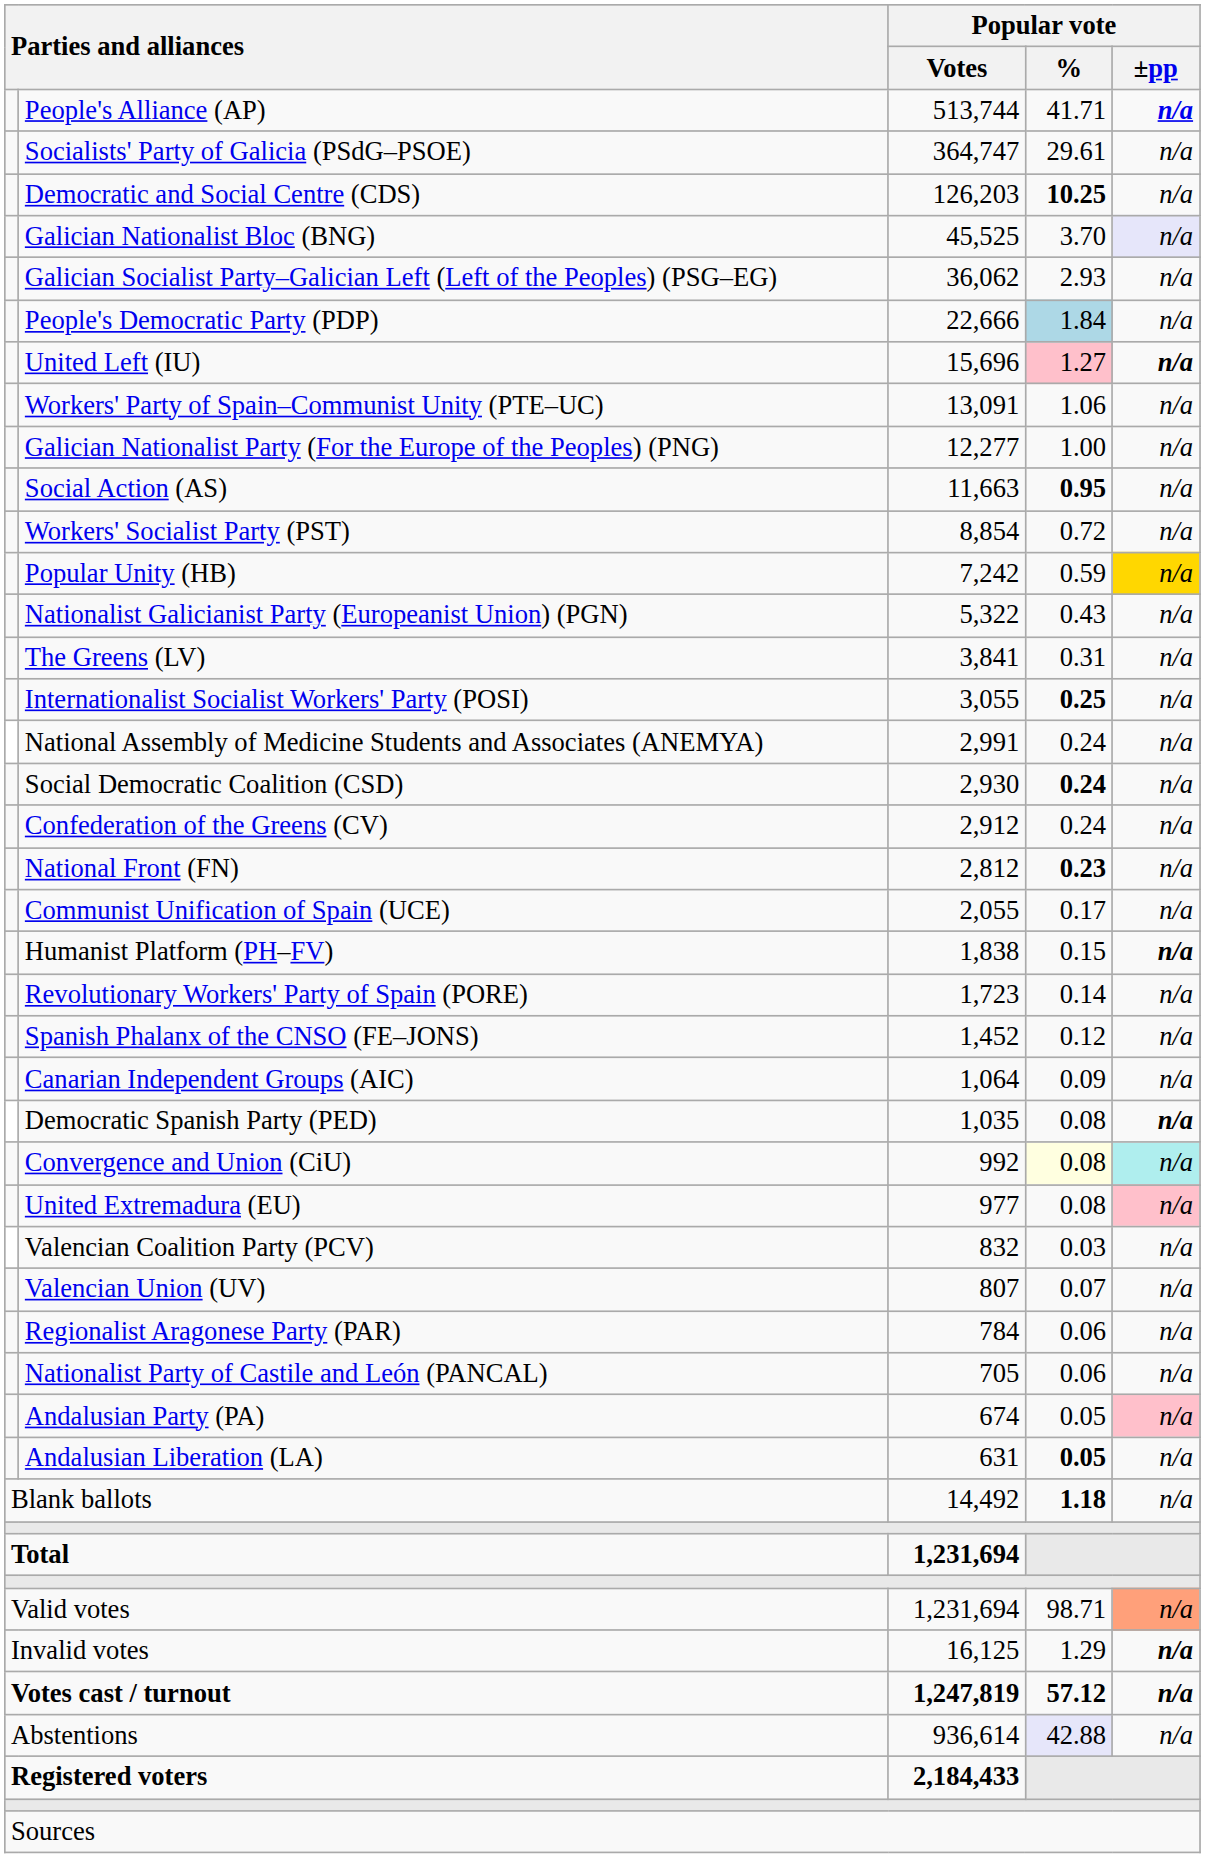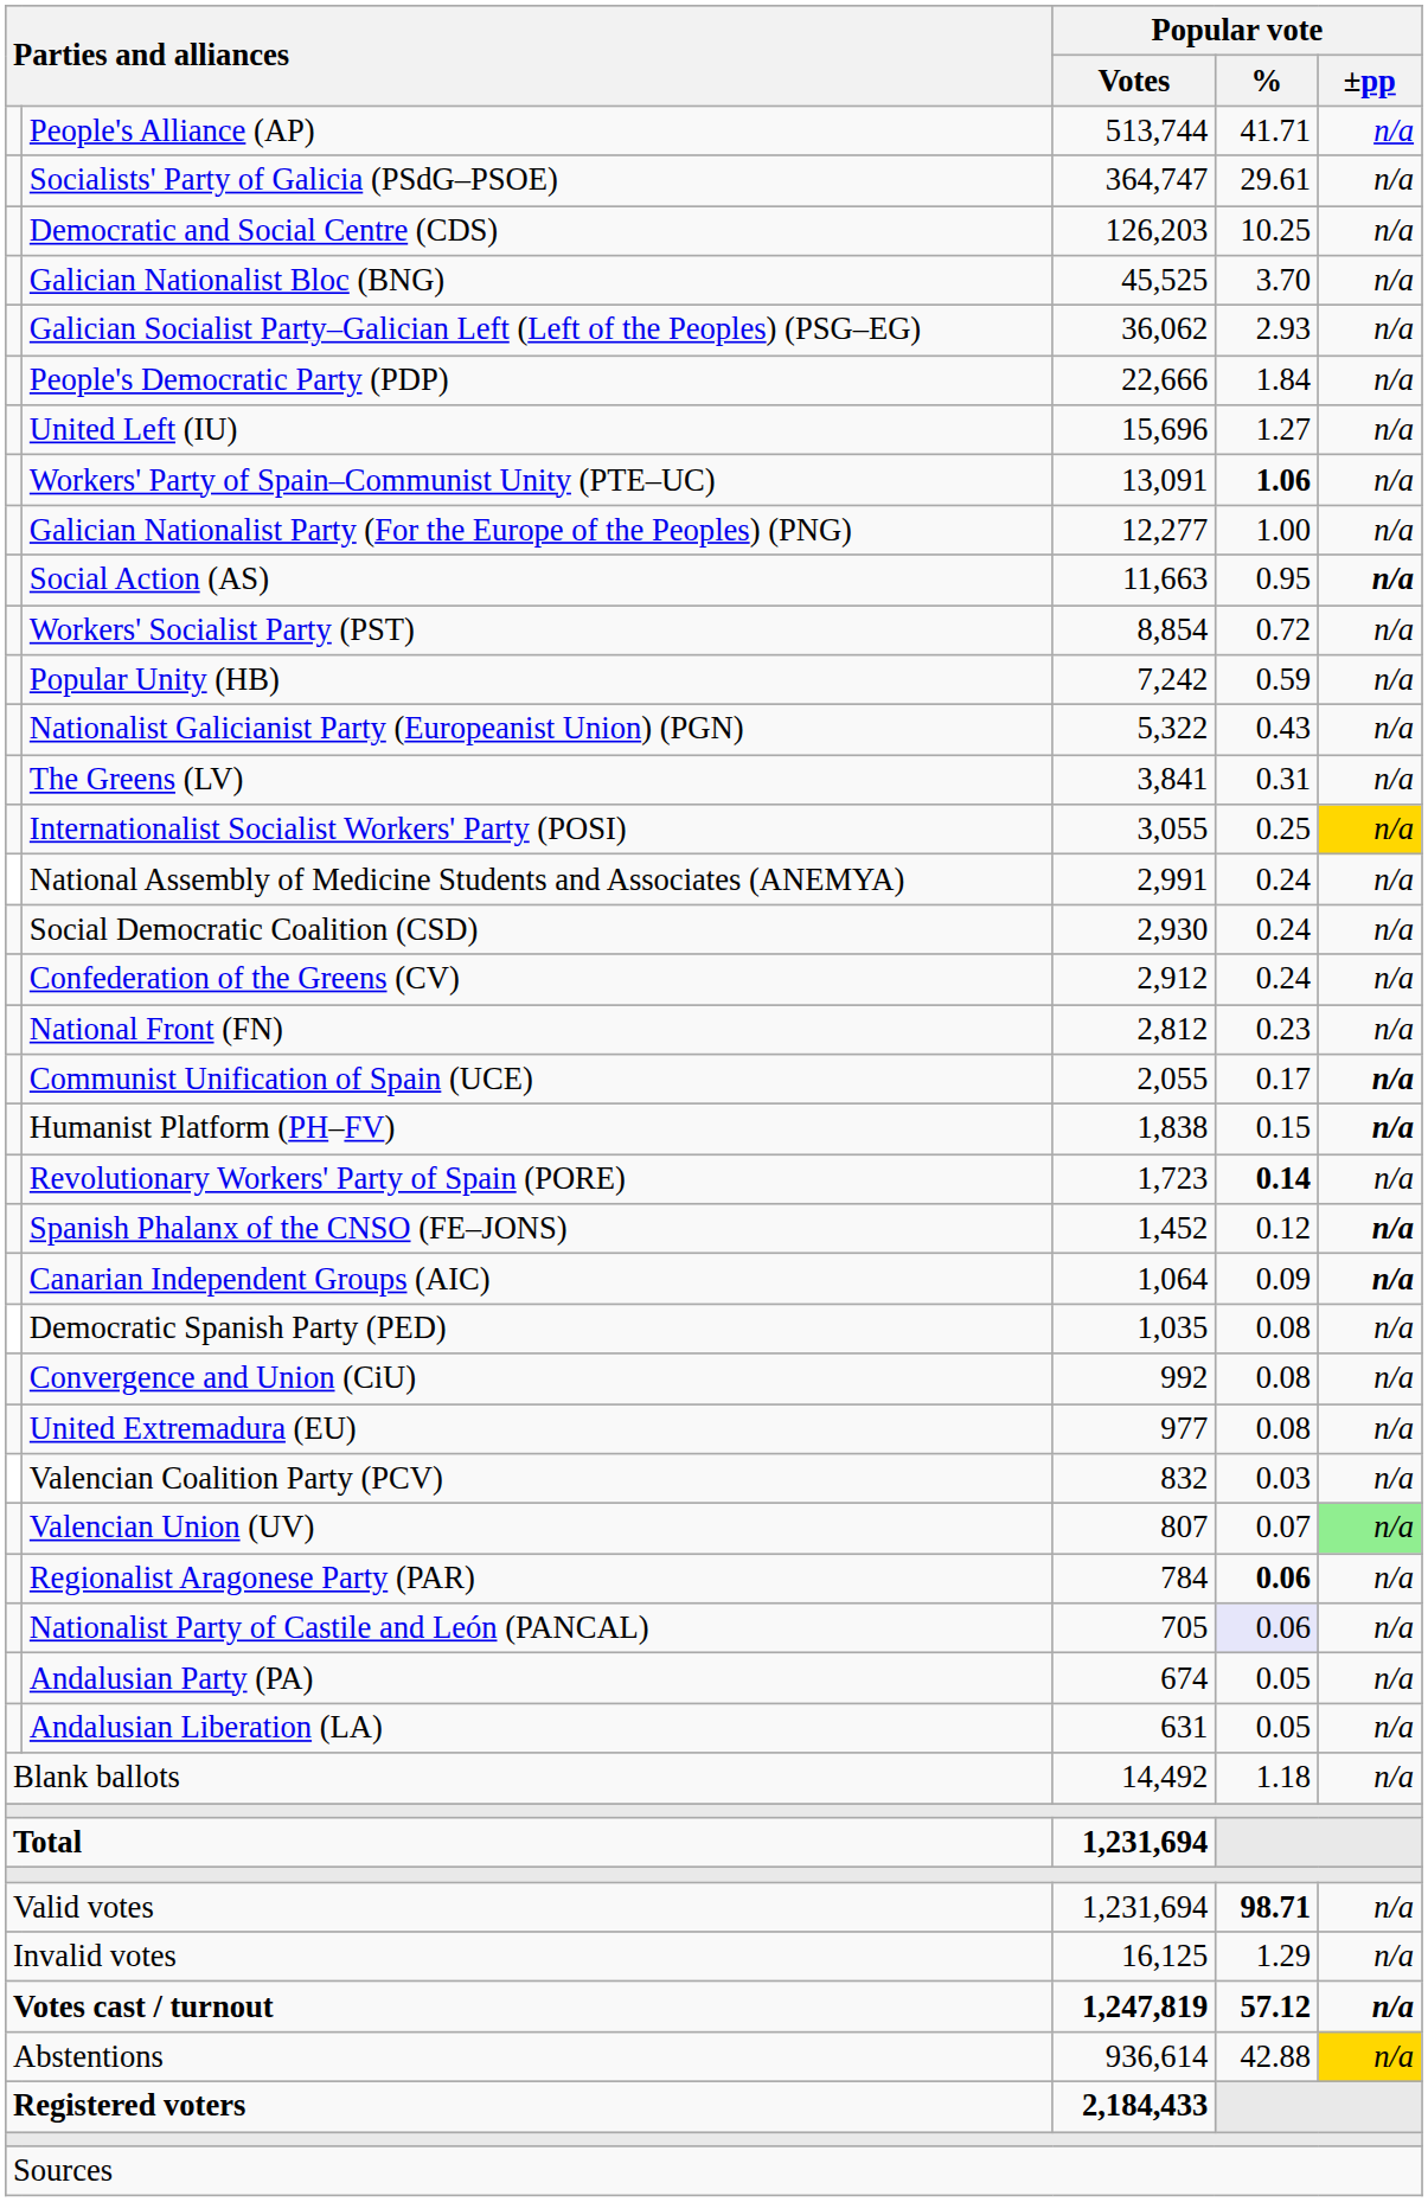People's Alliance (AP) | Popular vote / ±pp: bold -> normal
Democratic and Social Centre (CDS) | Popular vote / %: bold -> normal
Galician Nationalist Bloc (BNG) | Popular vote / ±pp: lavender background -> no background
People's Democratic Party (PDP) | Popular vote / %: lightblue background -> no background
United Left (IU) | Popular vote / %: pink background -> no background
United Left (IU) | Popular vote / ±pp: bold -> normal
Workers' Party of Spain–Communist Unity (PTE–UC) | Popular vote / %: normal -> bold
Social Action (AS) | Popular vote / %: bold -> normal
Social Action (AS) | Popular vote / ±pp: normal -> bold
Popular Unity (HB) | Popular vote / ±pp: gold background -> no background
Internationalist Socialist Workers' Party (POSI) | Popular vote / %: bold -> normal
Internationalist Socialist Workers' Party (POSI) | Popular vote / ±pp: no background -> gold background
Social Democratic Coalition (CSD) | Popular vote / %: bold -> normal
National Front (FN) | Popular vote / %: bold -> normal
Communist Unification of Spain (UCE) | Popular vote / ±pp: normal -> bold
Revolutionary Workers' Party of Spain (PORE) | Popular vote / %: normal -> bold
Spanish Phalanx of the CNSO (FE–JONS) | Popular vote / ±pp: normal -> bold
Canarian Independent Groups (AIC) | Popular vote / ±pp: normal -> bold
Democratic Spanish Party (PED) | Popular vote / ±pp: bold -> normal
Convergence and Union (CiU) | Popular vote / %: lightyellow background -> no background
Convergence and Union (CiU) | Popular vote / ±pp: paleturquoise background -> no background
United Extremadura (EU) | Popular vote / ±pp: pink background -> no background
Valencian Union (UV) | Popular vote / ±pp: no background -> lightgreen background
Regionalist Aragonese Party (PAR) | Popular vote / %: normal -> bold
Nationalist Party of Castile and León (PANCAL) | Popular vote / %: no background -> lavender background
Andalusian Party (PA) | Popular vote / ±pp: pink background -> no background
Andalusian Liberation (LA) | Popular vote / %: bold -> normal
Blank ballots | Popular vote / %: bold -> normal
Valid votes | Popular vote / %: normal -> bold
Valid votes | Popular vote / ±pp: lightsalmon background -> no background
Invalid votes | Popular vote / ±pp: bold -> normal
Abstentions | Popular vote / %: lavender background -> no background
Abstentions | Popular vote / ±pp: no background -> gold background
